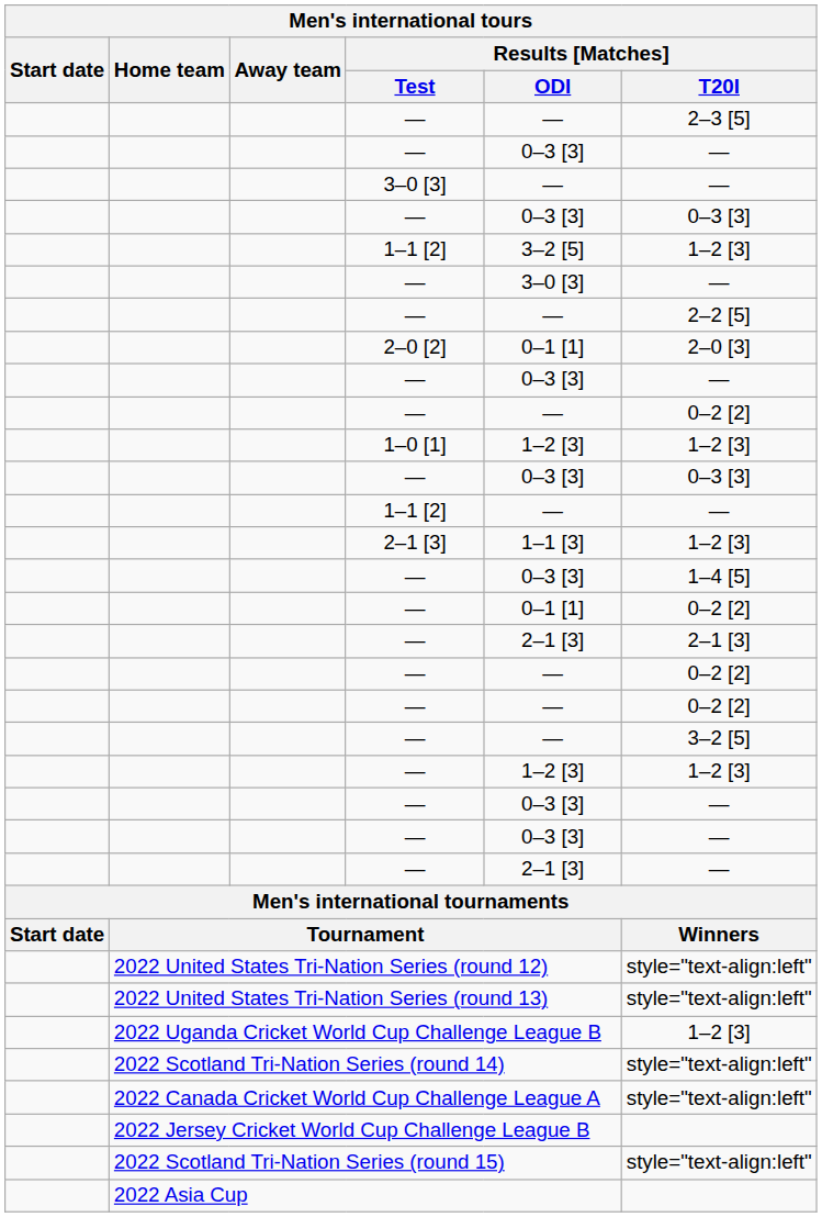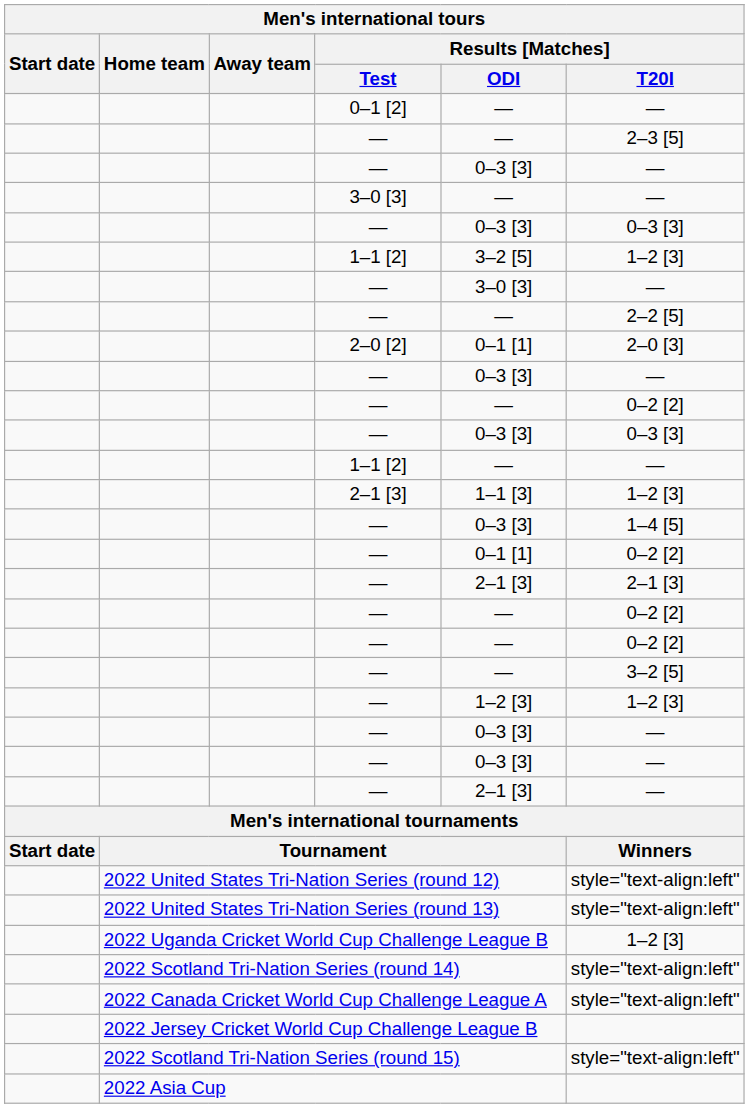+ row: 0–1 [2] | — | —
- row: 1–0 [1] | 1–2 [3] | 1–2 [3]
